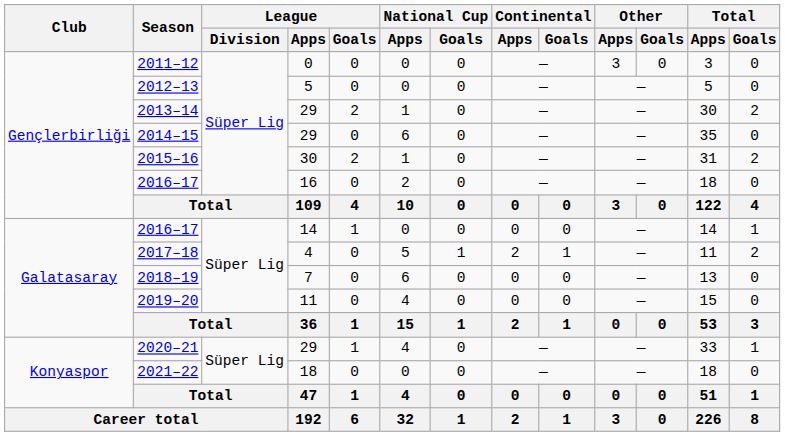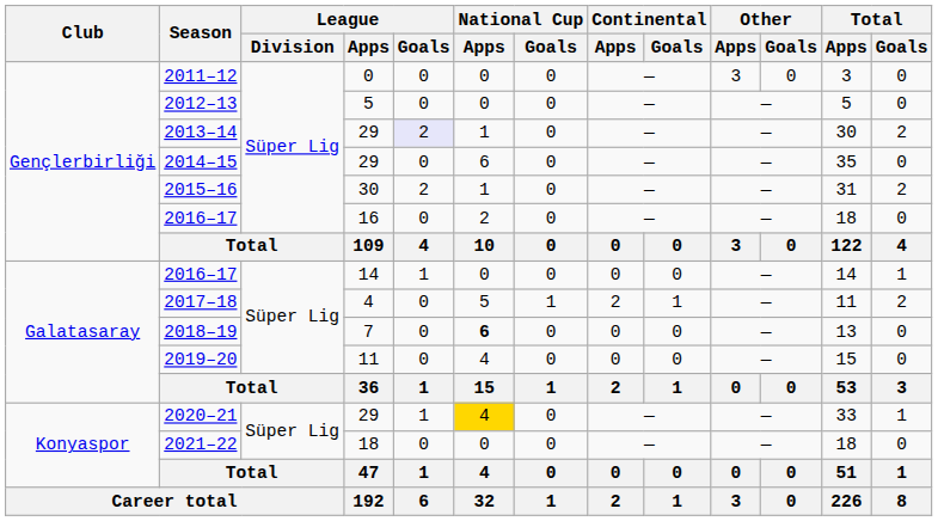2013–14 | League / Goals: no background -> lavender background
2018–19 | National Cup / Apps: normal -> bold
2020–21 | National Cup / Apps: no background -> gold background
